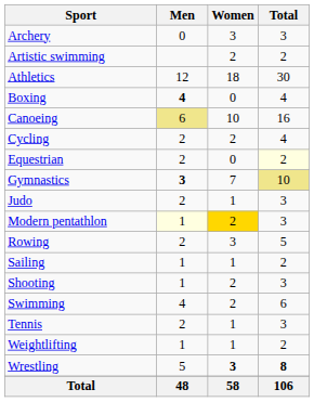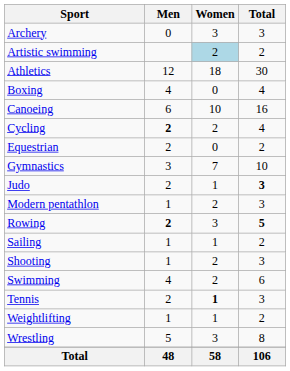Artistic swimming | Women: no background -> lightblue background
Boxing | Men: bold -> normal
Canoeing | Men: khaki background -> no background
Cycling | Men: normal -> bold
Equestrian | Total: lightyellow background -> no background
Gymnastics | Men: bold -> normal
Gymnastics | Total: khaki background -> no background
Judo | Total: normal -> bold
Modern pentathlon | Men: lightyellow background -> no background
Modern pentathlon | Women: gold background -> no background
Rowing | Men: normal -> bold
Rowing | Total: normal -> bold
Tennis | Women: normal -> bold
Wrestling | Women: bold -> normal
Wrestling | Total: bold -> normal
